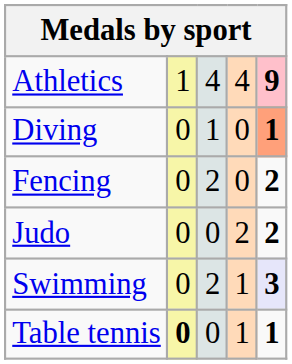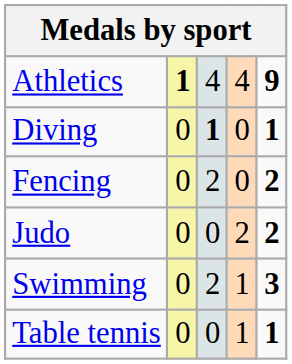Athletics | column 2: normal -> bold
Athletics | column 5: pink background -> no background
Diving | column 3: normal -> bold
Diving | column 5: lightsalmon background -> no background
Swimming | column 5: lavender background -> no background
Table tennis | column 2: bold -> normal
